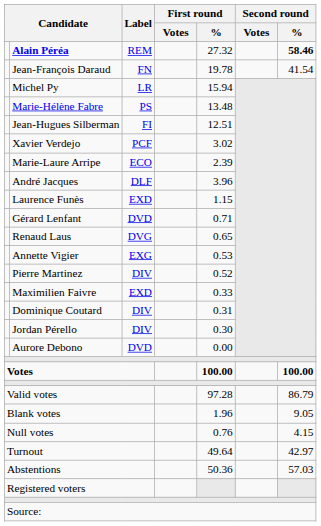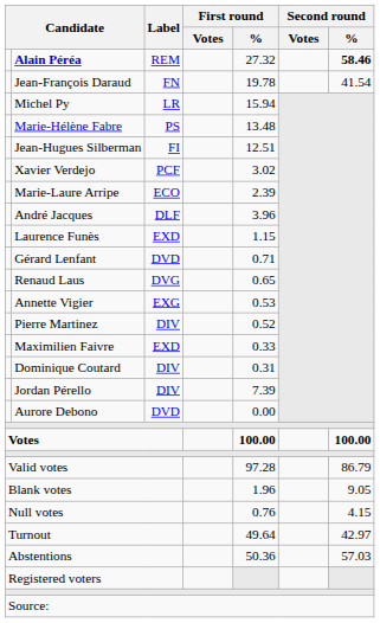Jordan Pérello | First round / %: 0.30 -> 7.39
